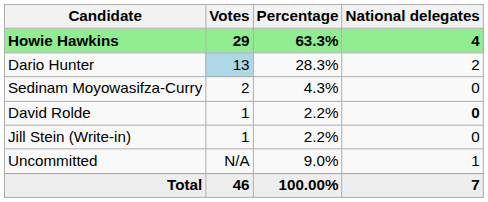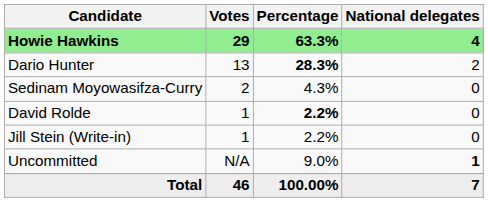Dario Hunter | Votes: lightblue background -> no background
Dario Hunter | Percentage: normal -> bold
David Rolde | Percentage: normal -> bold
David Rolde | National delegates: bold -> normal
Uncommitted | National delegates: normal -> bold
